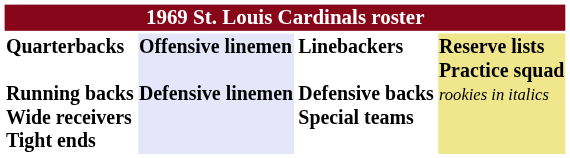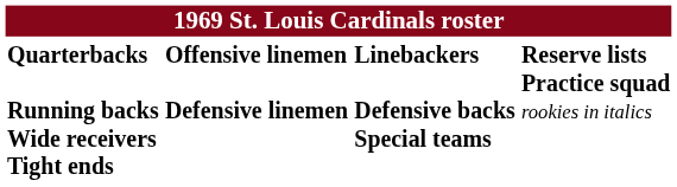Quarterbacks Running backs Wide receivers Tight ends | column 2: lavender background -> no background
Quarterbacks Running backs Wide receivers Tight ends | column 4: khaki background -> no background
